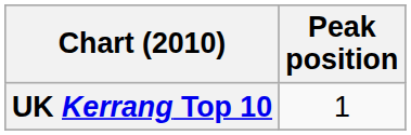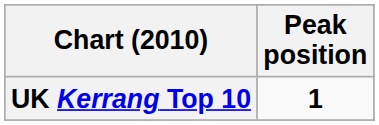UK Kerrang Top 10 | Peak position: normal -> bold
